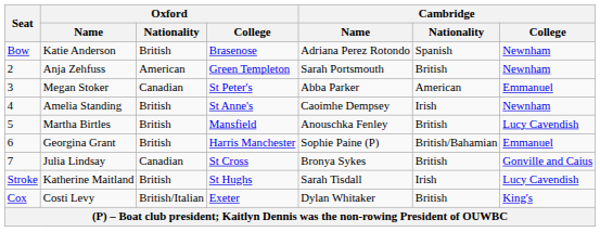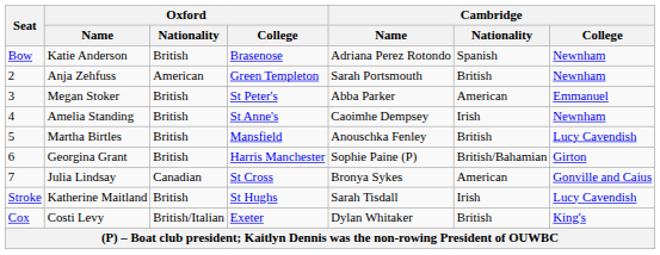Megan Stoker | Oxford / Nationality: Canadian -> British
Georgina Grant | Cambridge / College: Emmanuel -> Girton
Julia Lindsay | Cambridge / Nationality: British -> American
